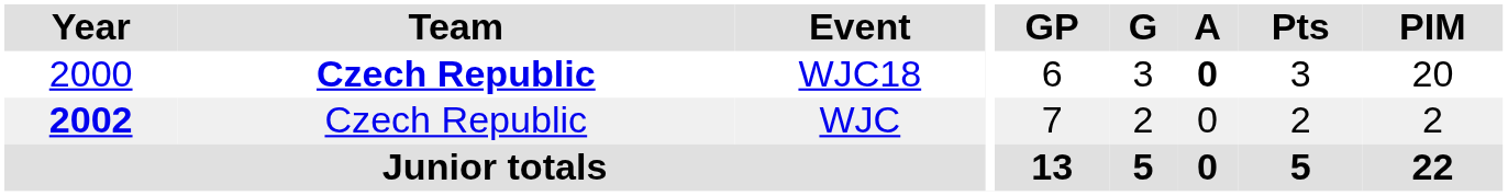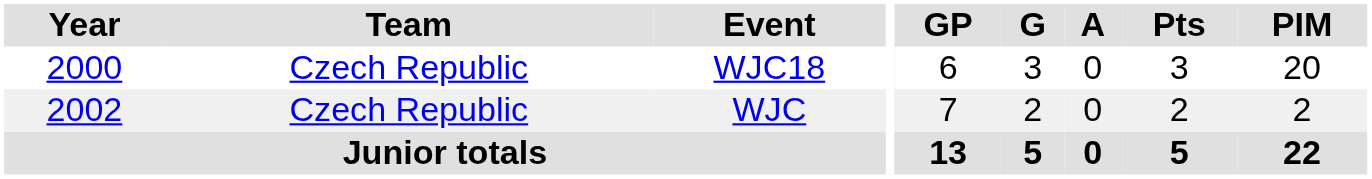WJC18 | Team: bold -> normal
WJC18 | A: bold -> normal
WJC | Year: bold -> normal
